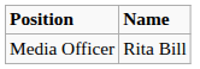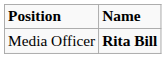Media Officer | Name: normal -> bold
